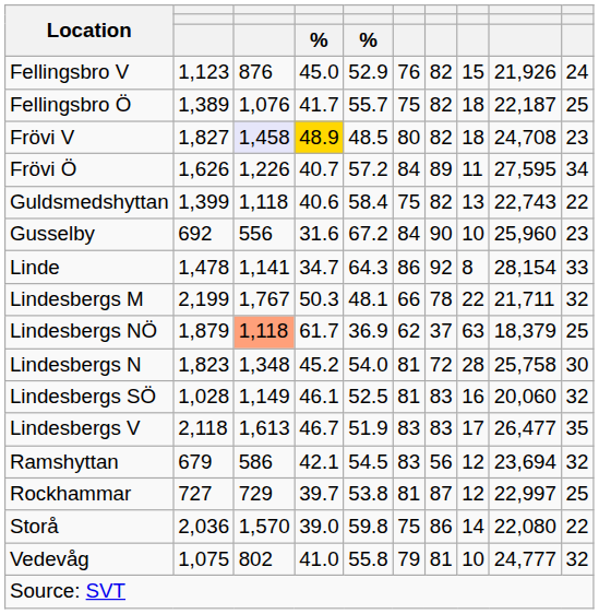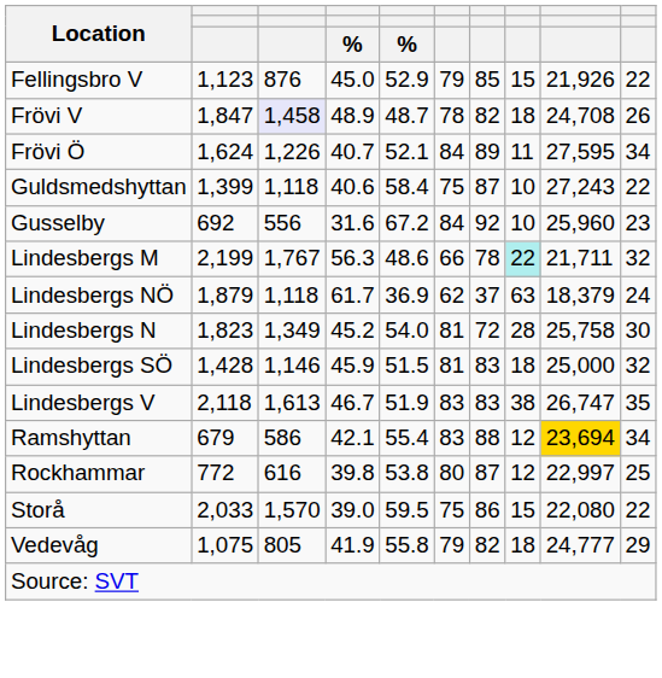Fellingsbro V | column 6: 76 -> 79
Fellingsbro V | column 7: 82 -> 85
Fellingsbro V | column 10: 24 -> 22
- row: Fellingsbro Ö | 1,389 | 1,076 | 41.7 | 55.7 | 75 | 82 | 18 | 22,187 | 25
Frövi V | column 2: 1,827 -> 1,847
Frövi V | column 4: gold background -> no background
Frövi V | column 5: 48.5 -> 48.7
Frövi V | column 6: 80 -> 78
Frövi V | column 10: 23 -> 26
Frövi Ö | column 2: 1,626 -> 1,624
Frövi Ö | column 5: 57.2 -> 52.1
Guldsmedshyttan | column 7: 82 -> 87
Guldsmedshyttan | column 8: 13 -> 10
Guldsmedshyttan | column 9: 22,743 -> 27,243
Gusselby | column 7: 90 -> 92
- row: Linde | 1,478 | 1,141 | 34.7 | 64.3 | 86 | 92 | 8 | 28,154 | 33
Lindesbergs M | column 4: 50.3 -> 56.3
Lindesbergs M | column 5: 48.1 -> 48.6
Lindesbergs M | column 8: no background -> paleturquoise background
Lindesbergs NÖ | column 3: lightsalmon background -> no background
Lindesbergs NÖ | column 10: 25 -> 24
Lindesbergs N | column 3: 1,348 -> 1,349
Lindesbergs SÖ | column 2: 1,028 -> 1,428
Lindesbergs SÖ | column 3: 1,149 -> 1,146
Lindesbergs SÖ | column 4: 46.1 -> 45.9
Lindesbergs SÖ | column 5: 52.5 -> 51.5
Lindesbergs SÖ | column 8: 16 -> 18
Lindesbergs SÖ | column 9: 20,060 -> 25,000
Lindesbergs V | column 8: 17 -> 38
Lindesbergs V | column 9: 26,477 -> 26,747
Ramshyttan | column 5: 54.5 -> 55.4
Ramshyttan | column 7: 56 -> 88
Ramshyttan | column 9: no background -> gold background
Ramshyttan | column 10: 32 -> 34
Rockhammar | column 2: 727 -> 772
Rockhammar | column 3: 729 -> 616
Rockhammar | column 4: 39.7 -> 39.8
Rockhammar | column 6: 81 -> 80
Storå | column 2: 2,036 -> 2,033
Storå | column 5: 59.8 -> 59.5
Storå | column 8: 14 -> 15
Vedevåg | column 3: 802 -> 805
Vedevåg | column 4: 41.0 -> 41.9
Vedevåg | column 7: 81 -> 82
Vedevåg | column 8: 10 -> 18
Vedevåg | column 10: 32 -> 29
